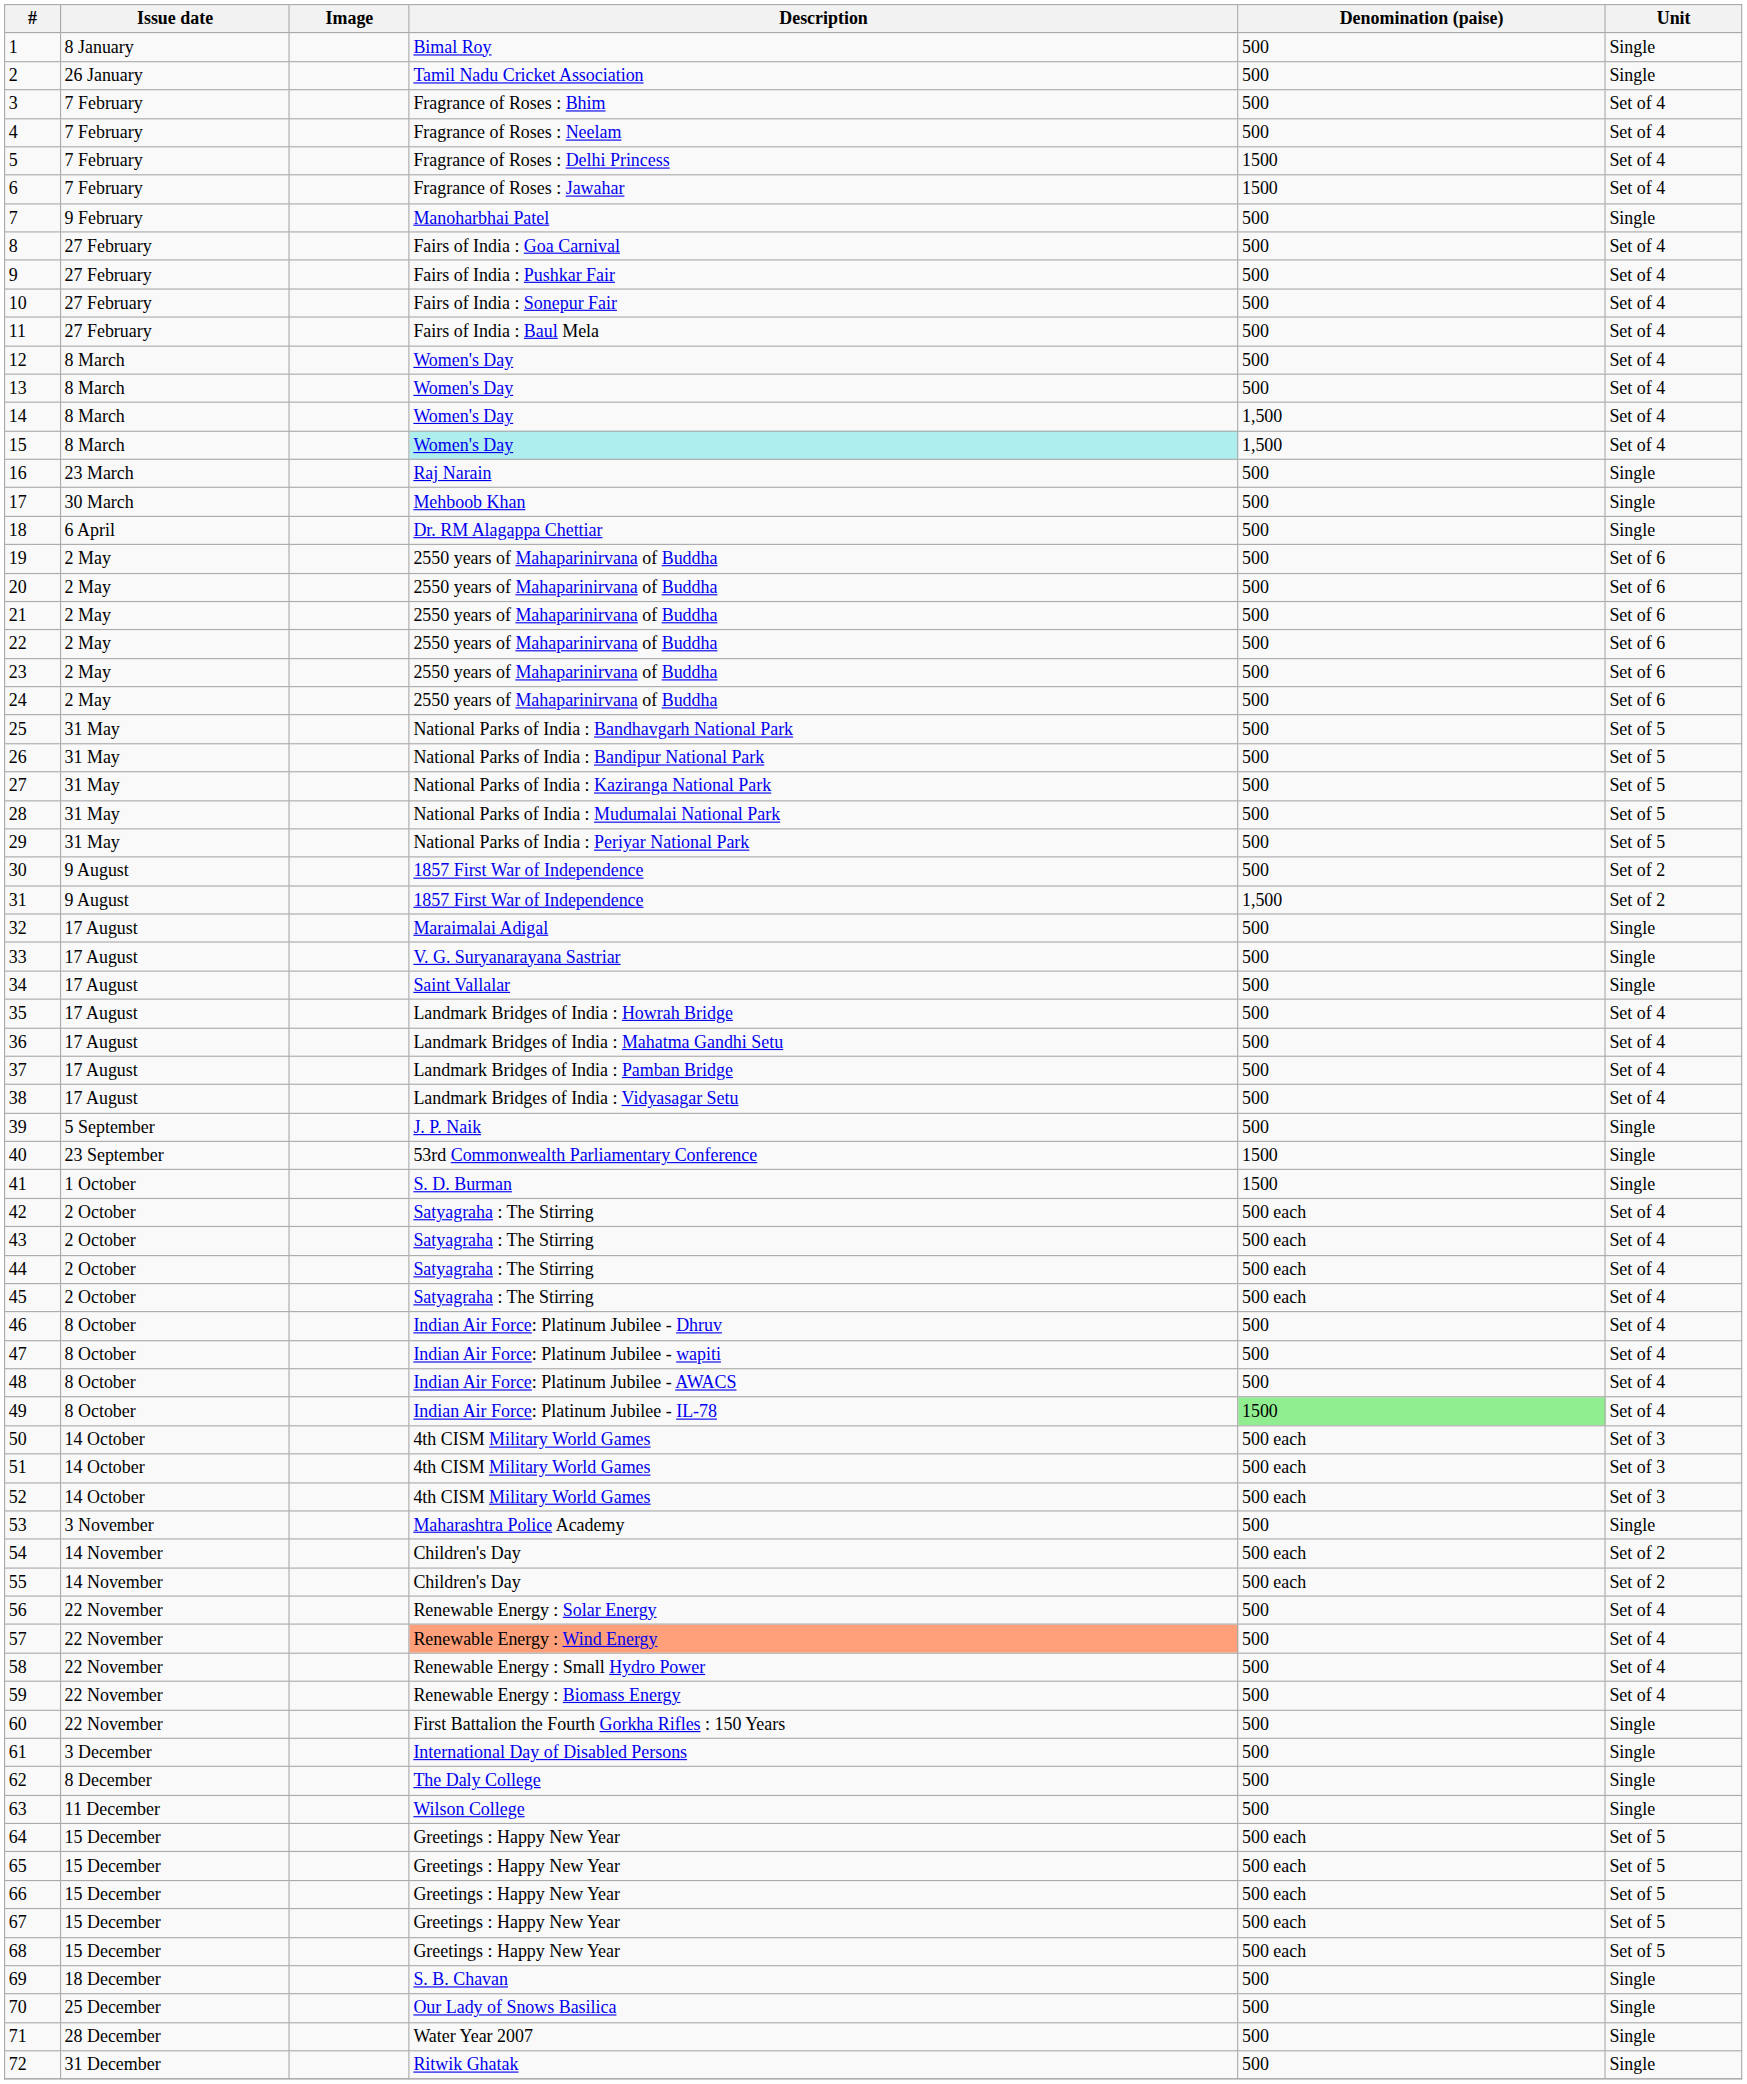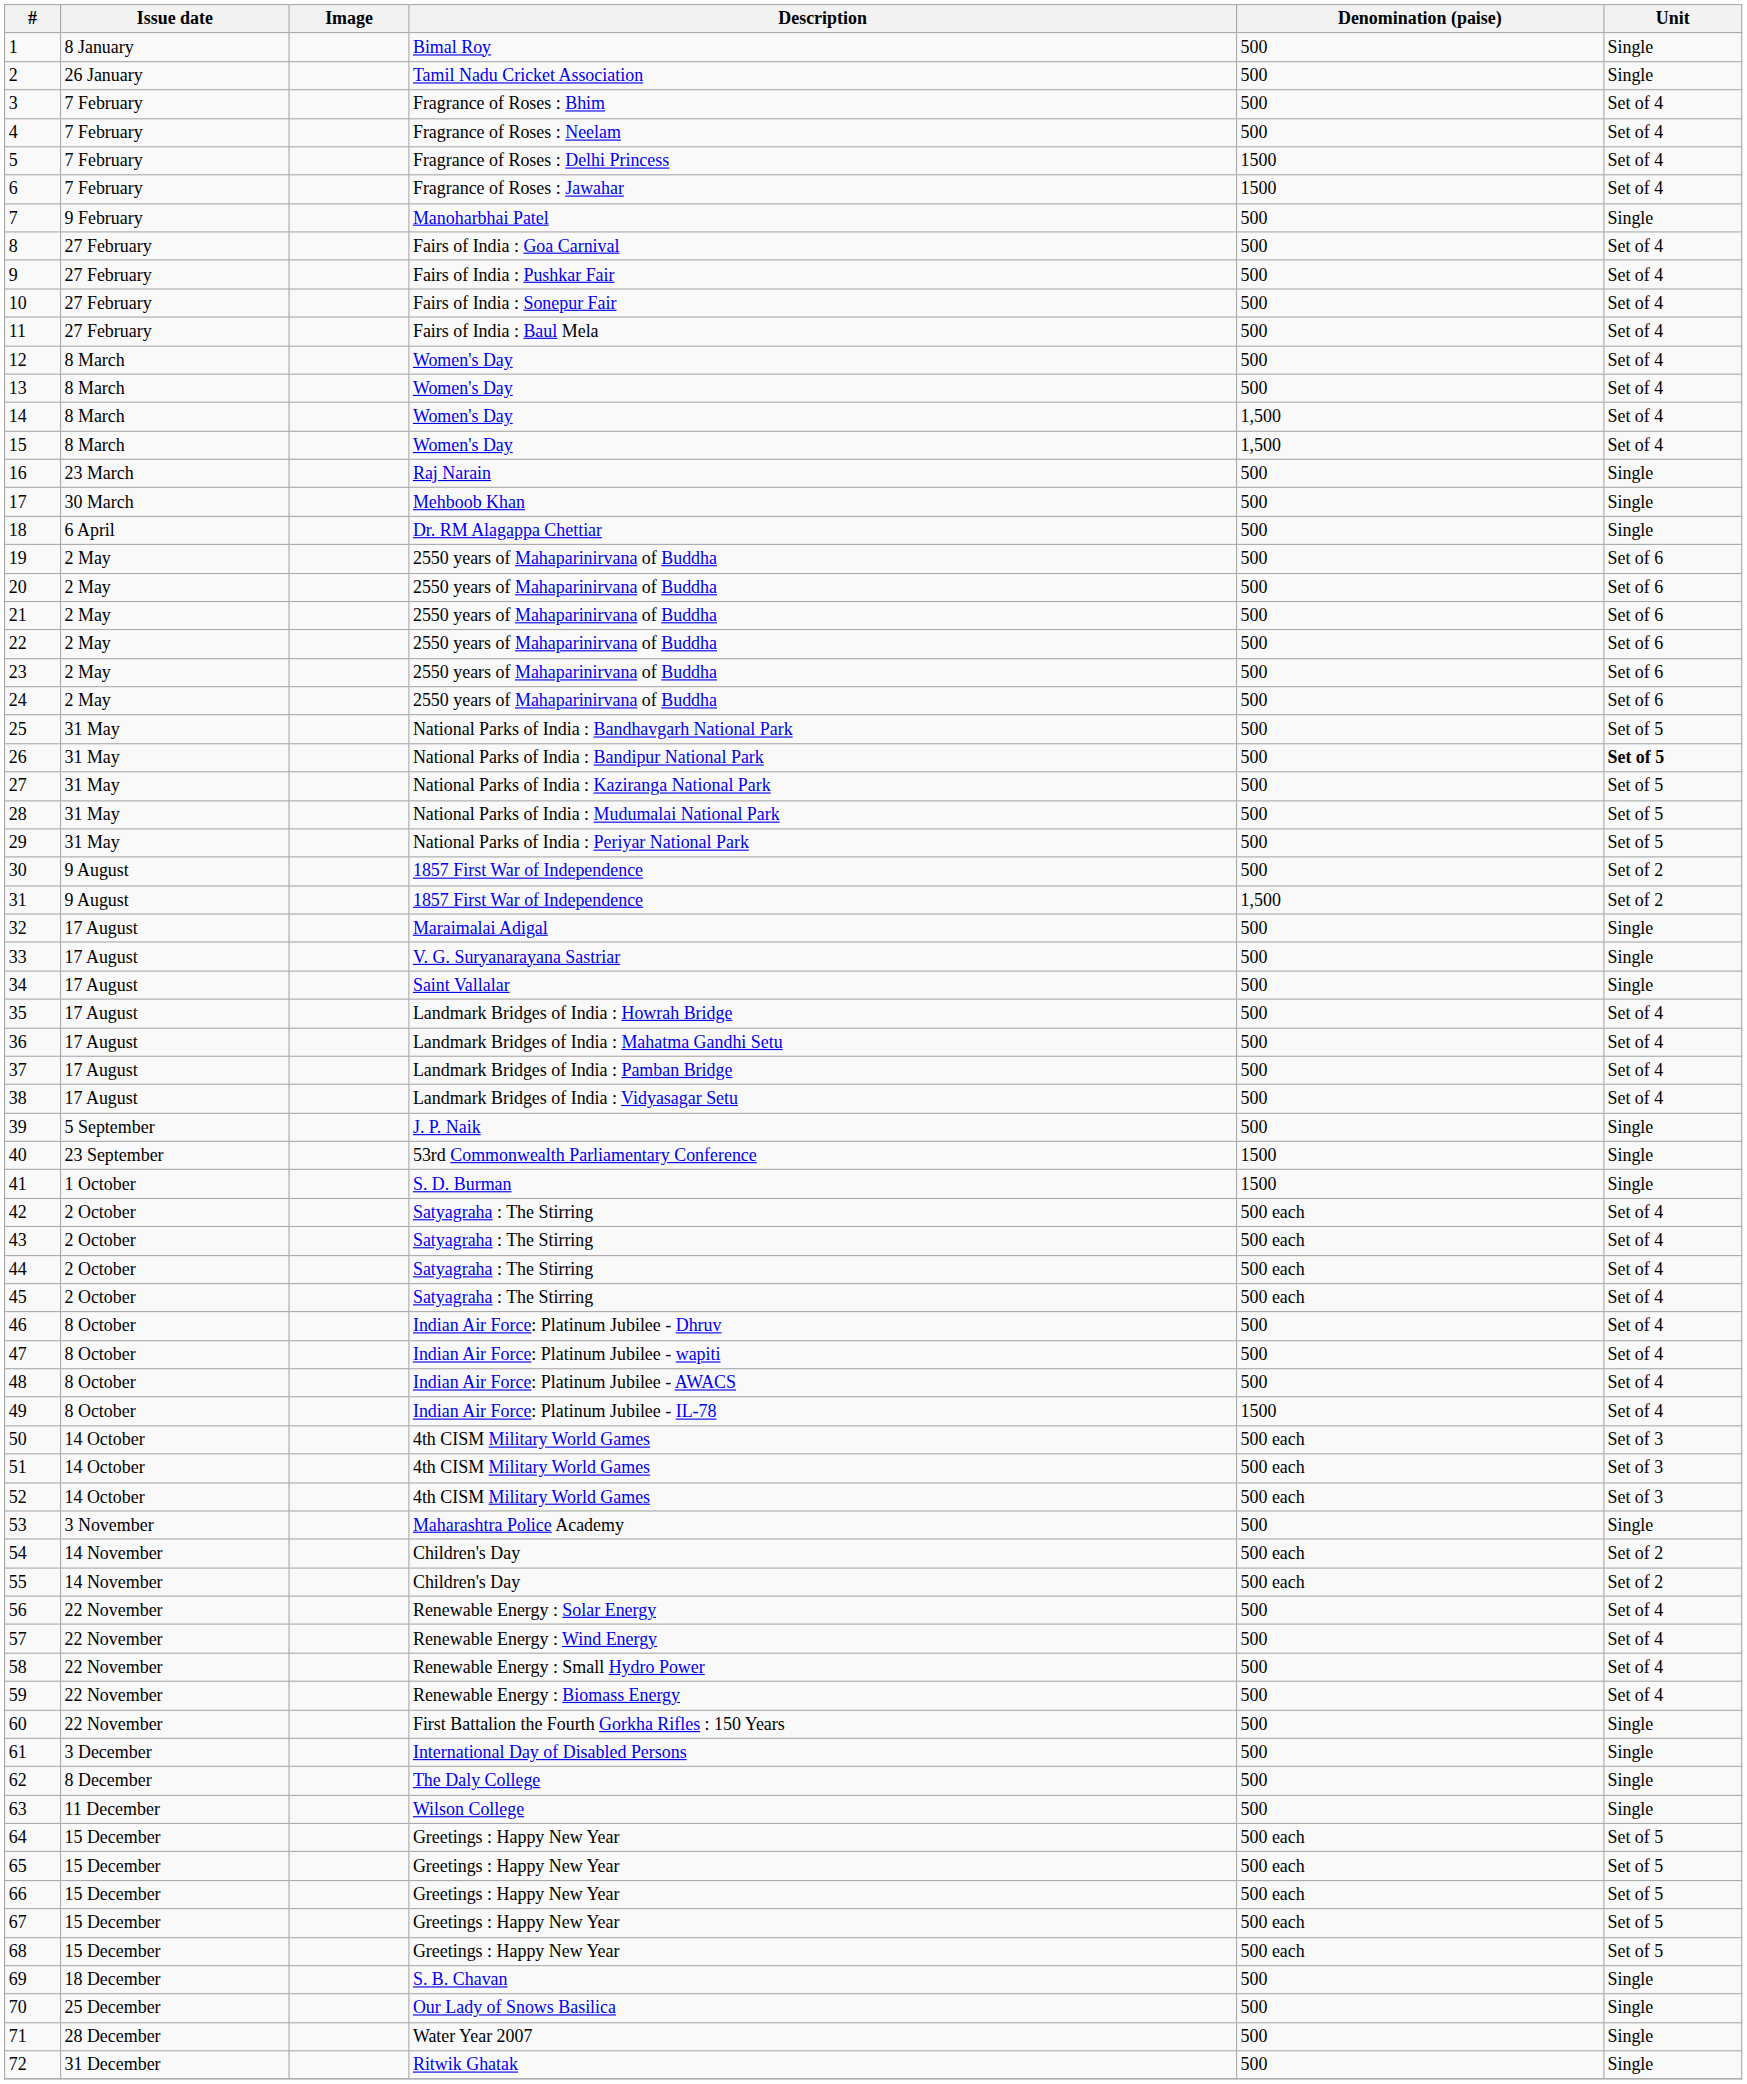15 | Description: paleturquoise background -> no background
26 | Unit: normal -> bold
49 | Denomination (paise): lightgreen background -> no background
57 | Description: lightsalmon background -> no background
